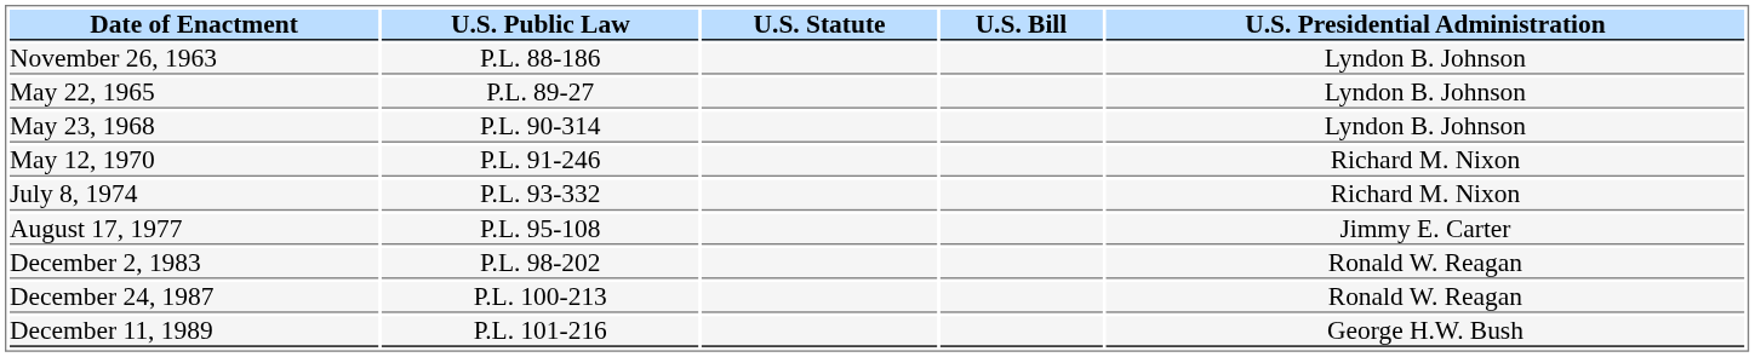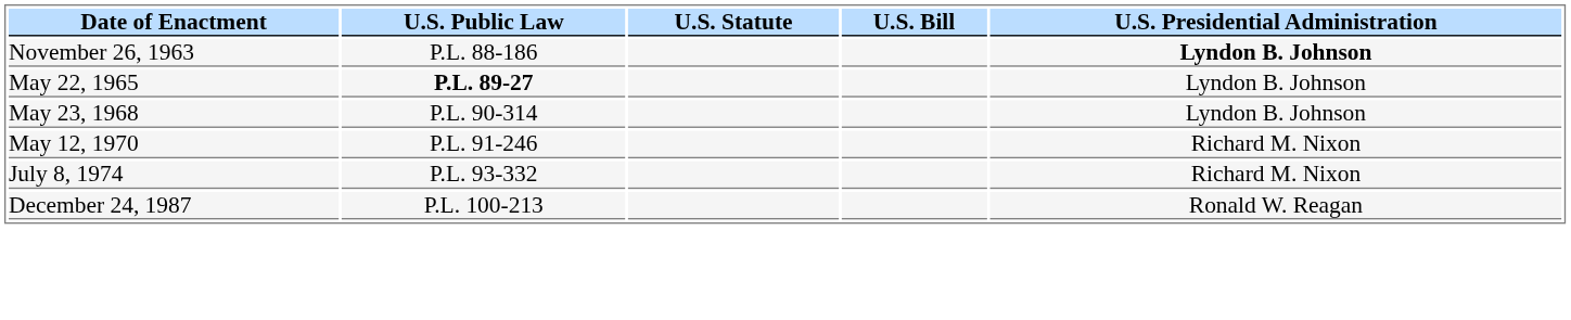November 26, 1963 | U.S. Presidential Administration: normal -> bold
May 22, 1965 | U.S. Public Law: normal -> bold
- row: August 17, 1977 | P.L. 95-108 | Jimmy E. Carter
- row: December 2, 1983 | P.L. 98-202 | Ronald W. Reagan
- row: December 11, 1989 | P.L. 101-216 | George H.W. Bush
